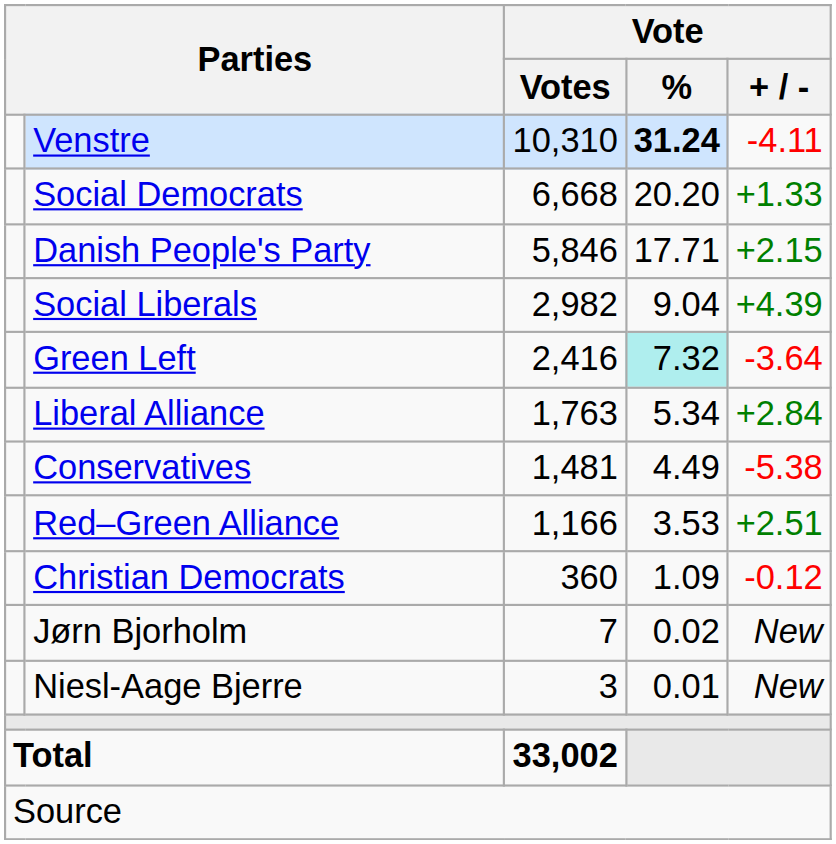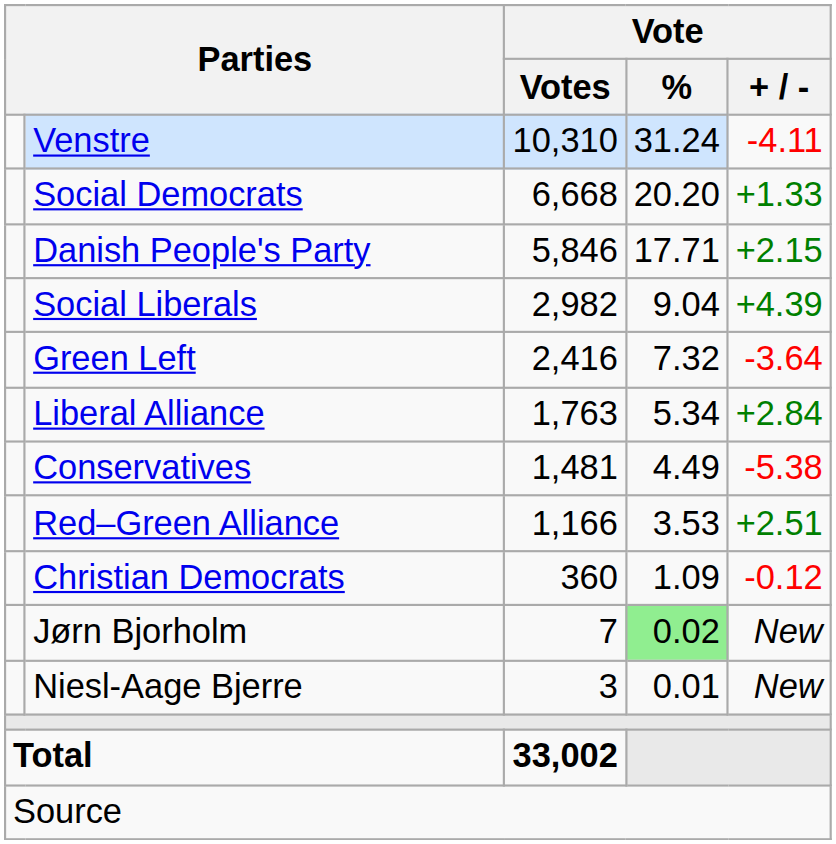Venstre | Vote / %: bold -> normal
Green Left | Vote / %: paleturquoise background -> no background
Jørn Bjorholm | Vote / %: no background -> lightgreen background
